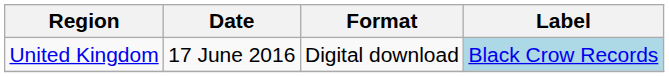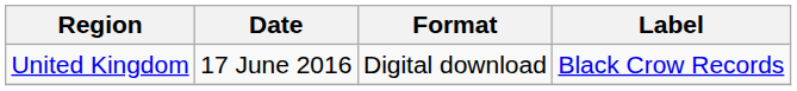United Kingdom | Label: lightblue background -> no background
